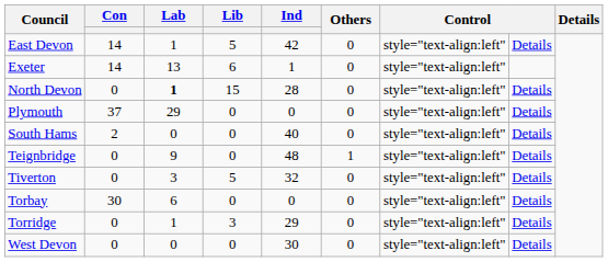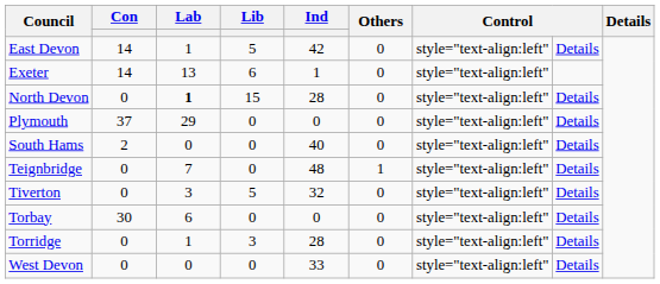Teignbridge | Lab: 9 -> 7
Torridge | Ind: 29 -> 28
West Devon | Ind: 30 -> 33
